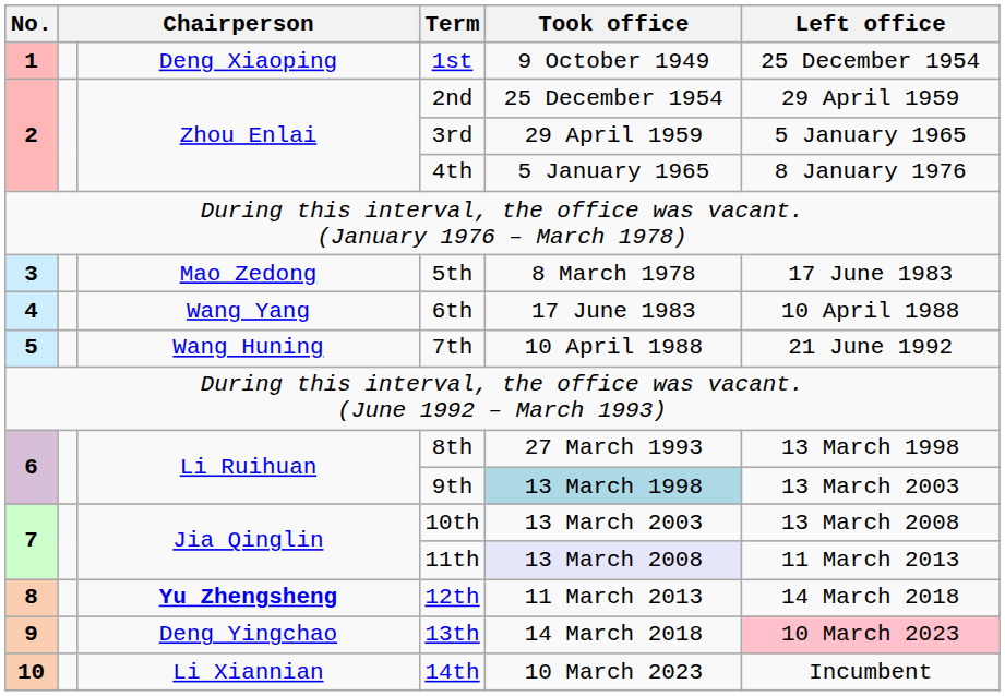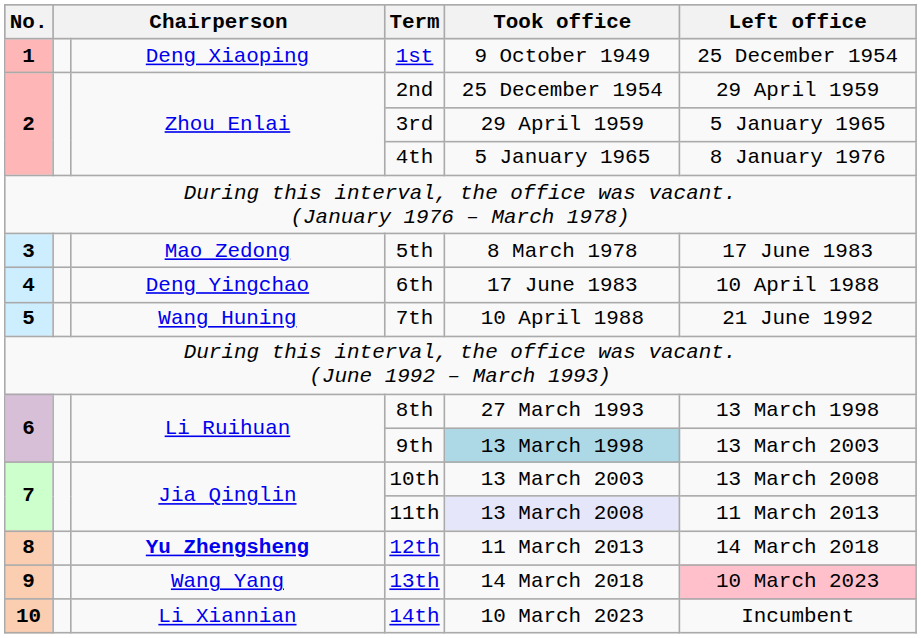6th | column 3: Wang Yang -> Deng Yingchao
13th | column 3: Deng Yingchao -> Wang Yang
